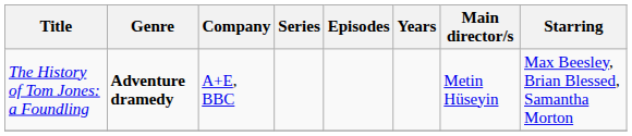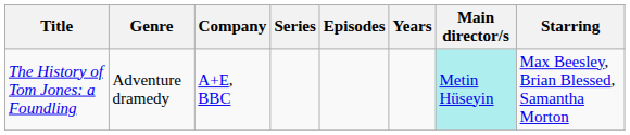The History of Tom Jones: a Foundling | Genre: bold -> normal
The History of Tom Jones: a Foundling | Main director/s: no background -> paleturquoise background
